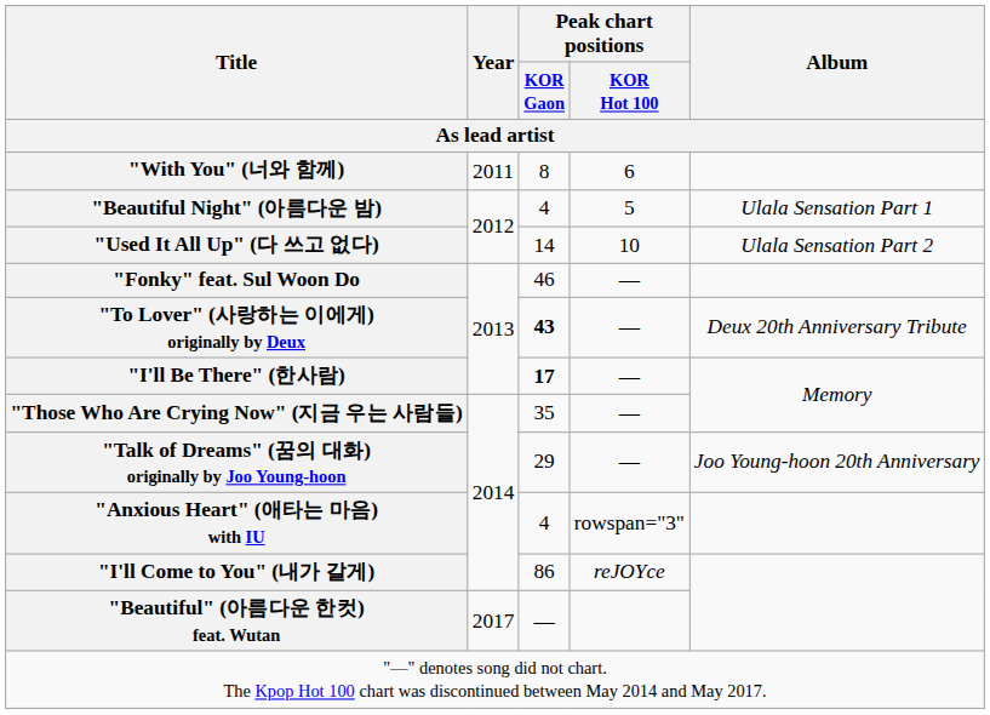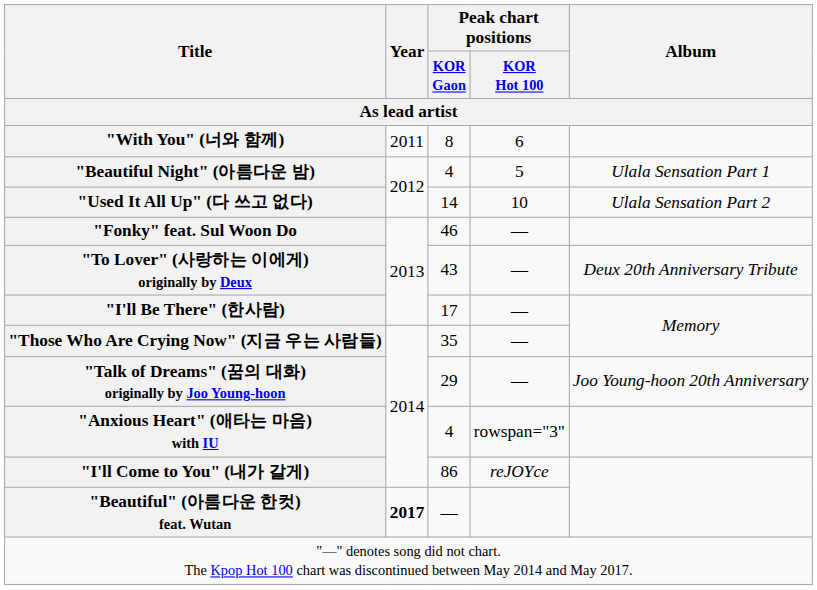"To Lover" (사랑하는 이에게) originally by Deux | Peak chart positions / KOR Gaon: bold -> normal
"I'll Be There" (한사람) | Peak chart positions / KOR Gaon: bold -> normal
"Beautiful" (아름다운 한컷) feat. Wutan | Year: normal -> bold
